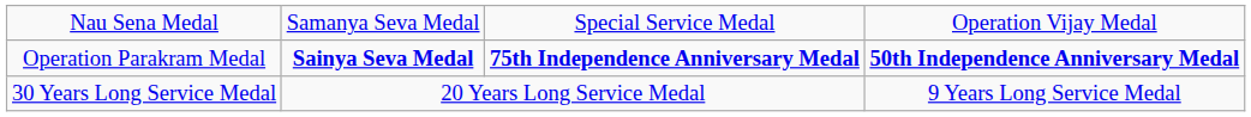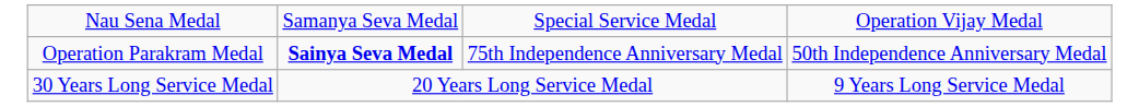Operation Parakram Medal | column 3: bold -> normal
Operation Parakram Medal | column 4: bold -> normal
